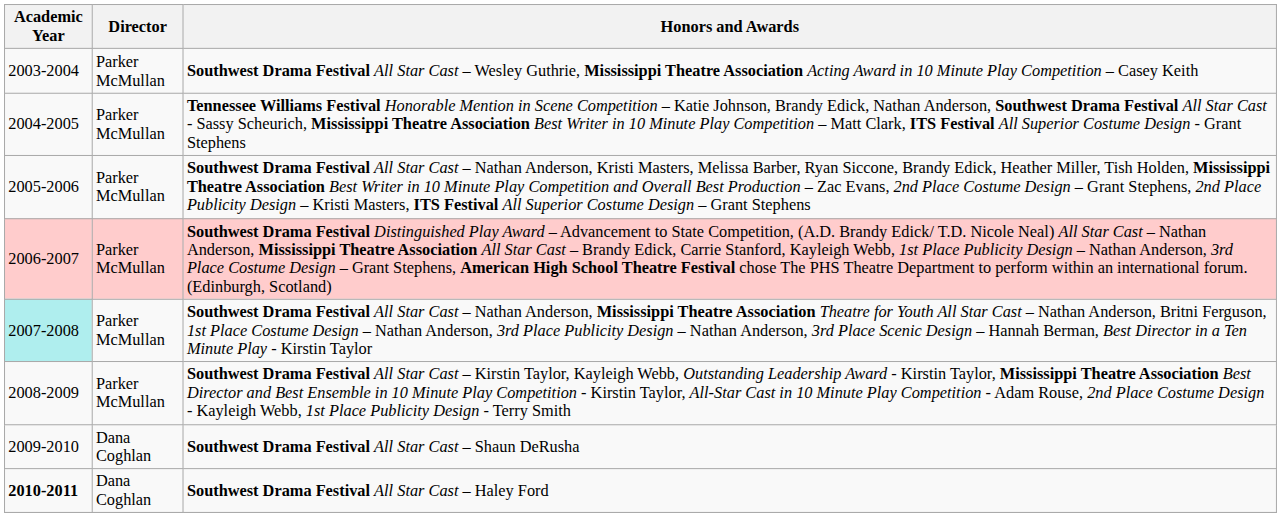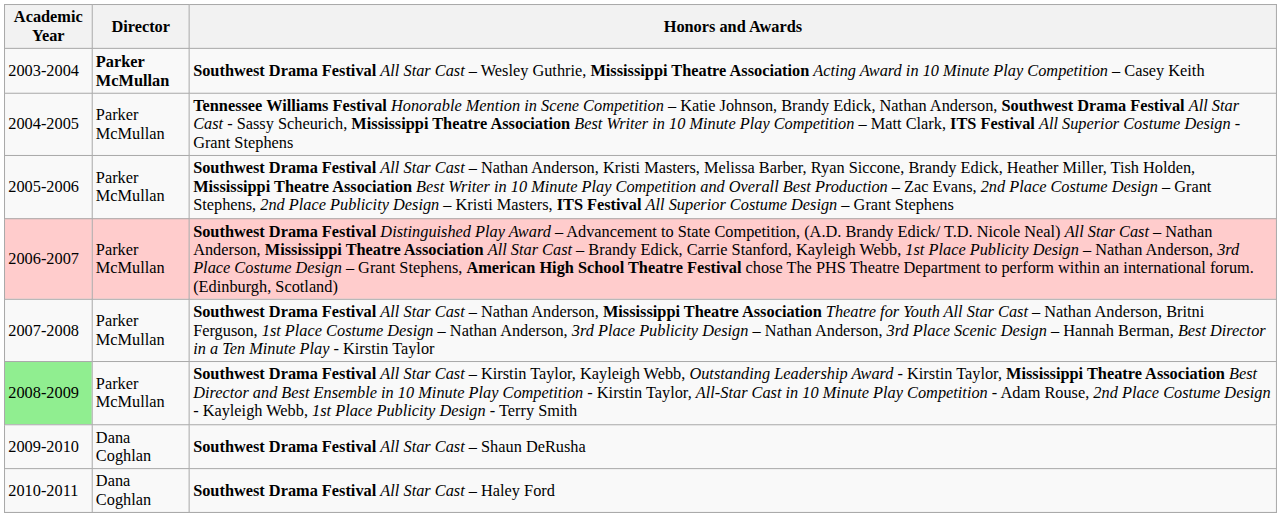row 2 | Director: normal -> bold
row 6 | Academic Year: paleturquoise background -> no background
row 7 | Academic Year: no background -> lightgreen background
row 9 | Academic Year: bold -> normal
